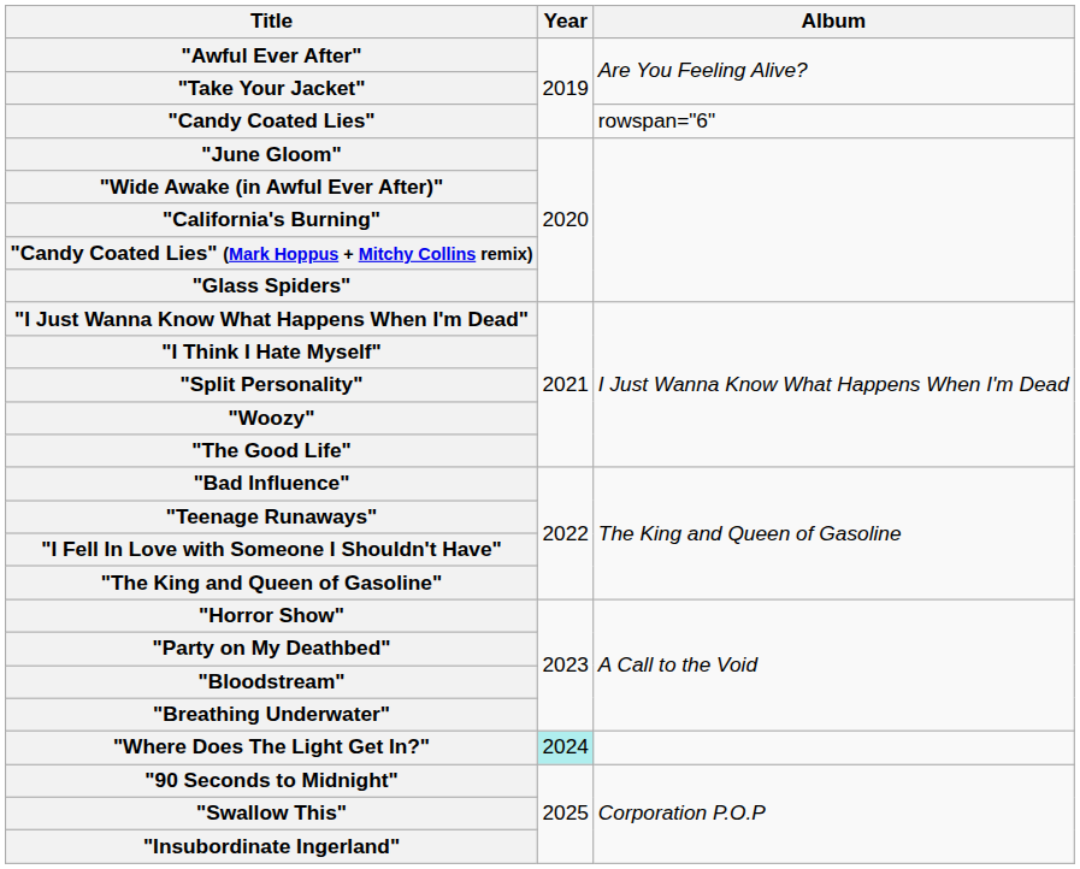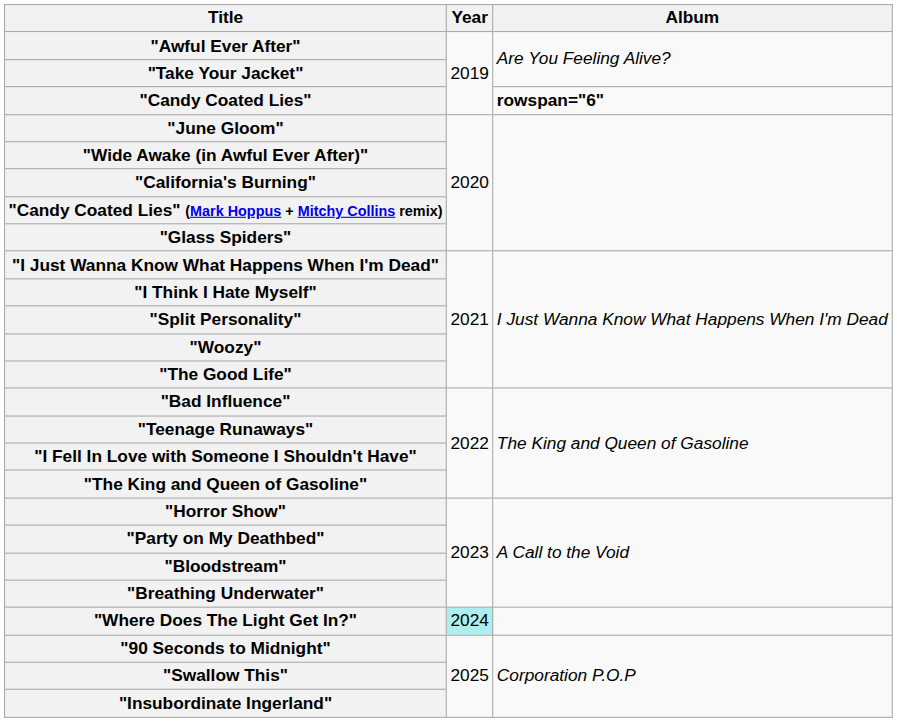"Candy Coated Lies" | Album: normal -> bold
